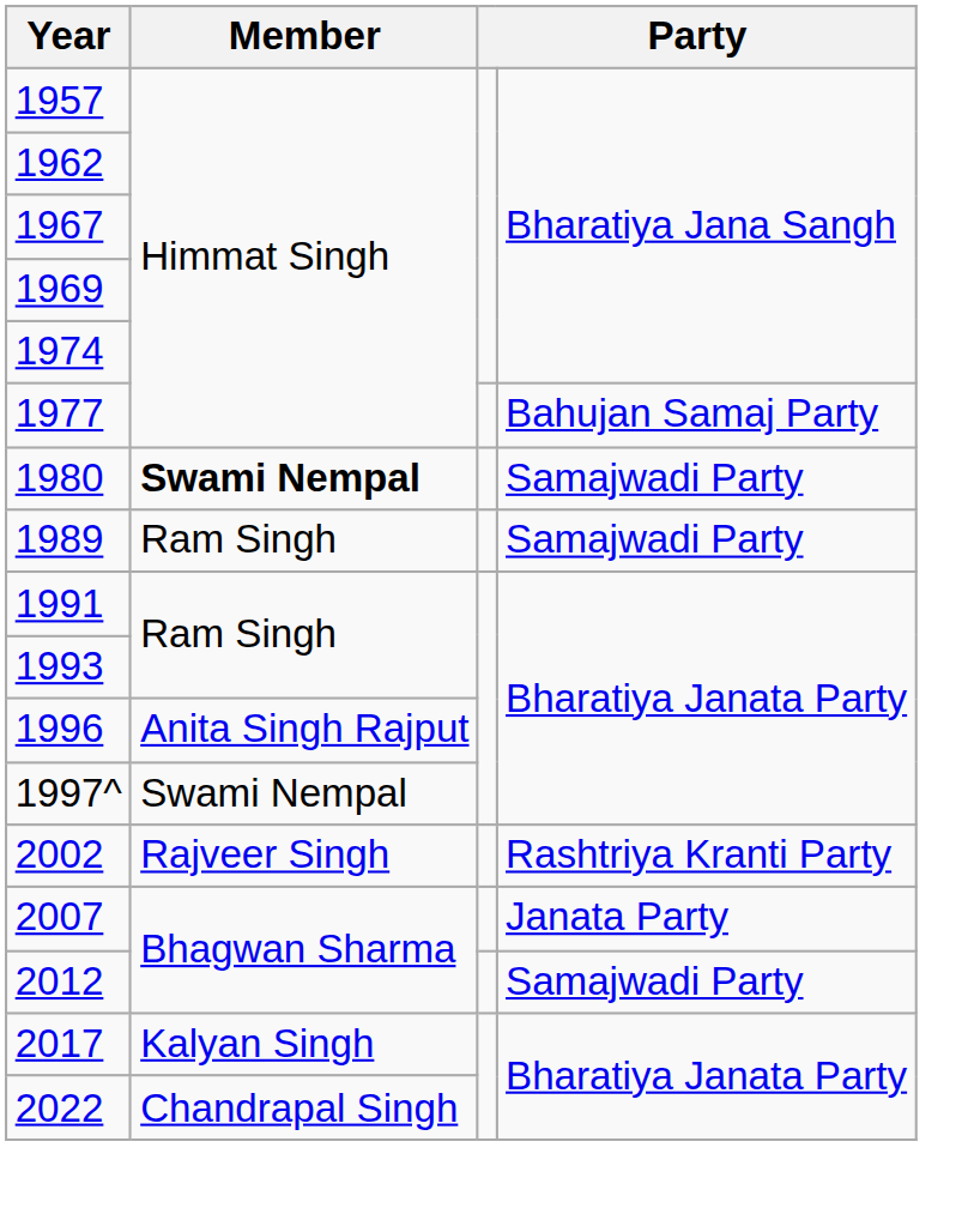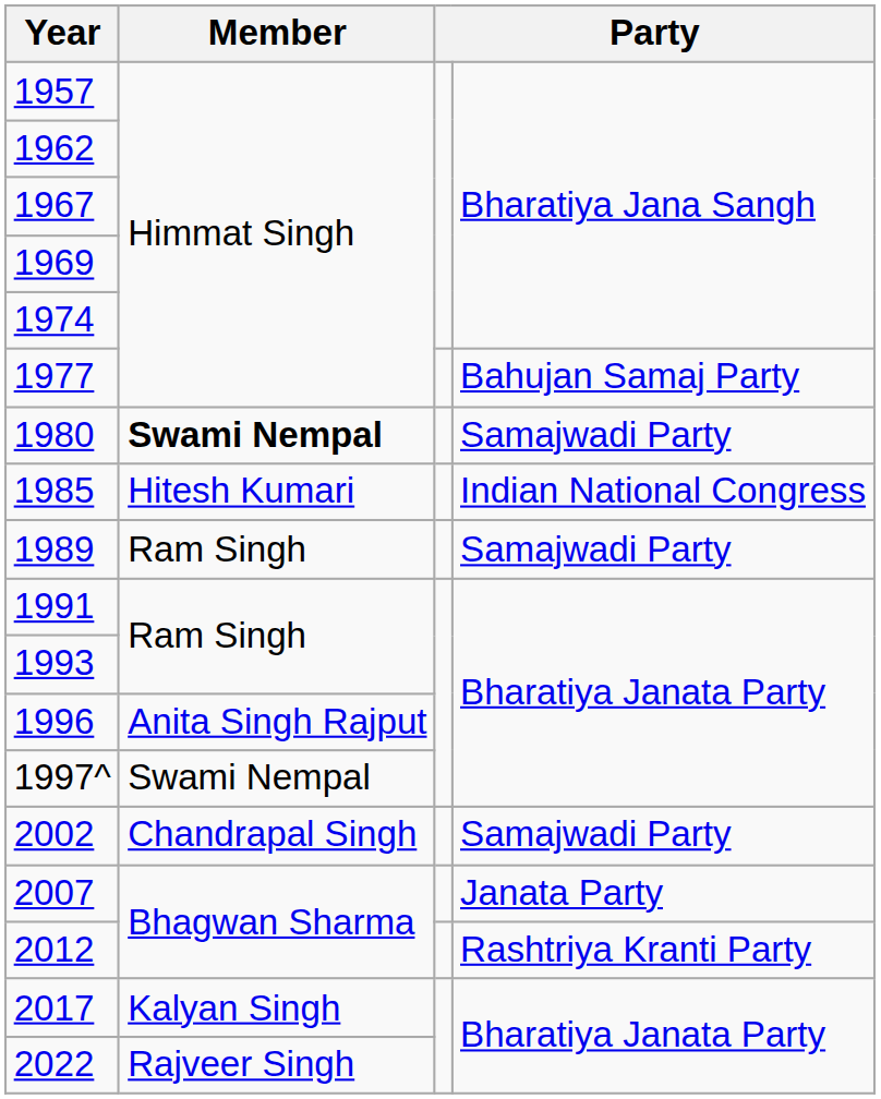+ row: 1985 | Hitesh Kumari | Indian National Congress
2002 | Member: Rajveer Singh -> Chandrapal Singh
2002 | column 4: Rashtriya Kranti Party -> Samajwadi Party
2012 | column 4: Samajwadi Party -> Rashtriya Kranti Party
2022 | Member: Chandrapal Singh -> Rajveer Singh
